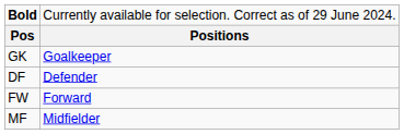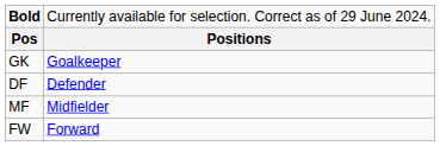rows swapped: MF <-> FW
